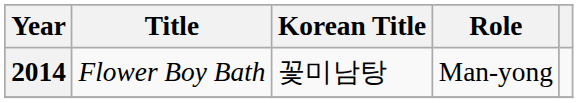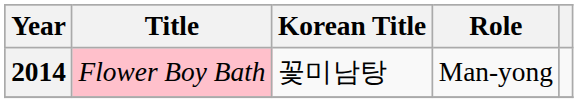2014 | Title: no background -> pink background
